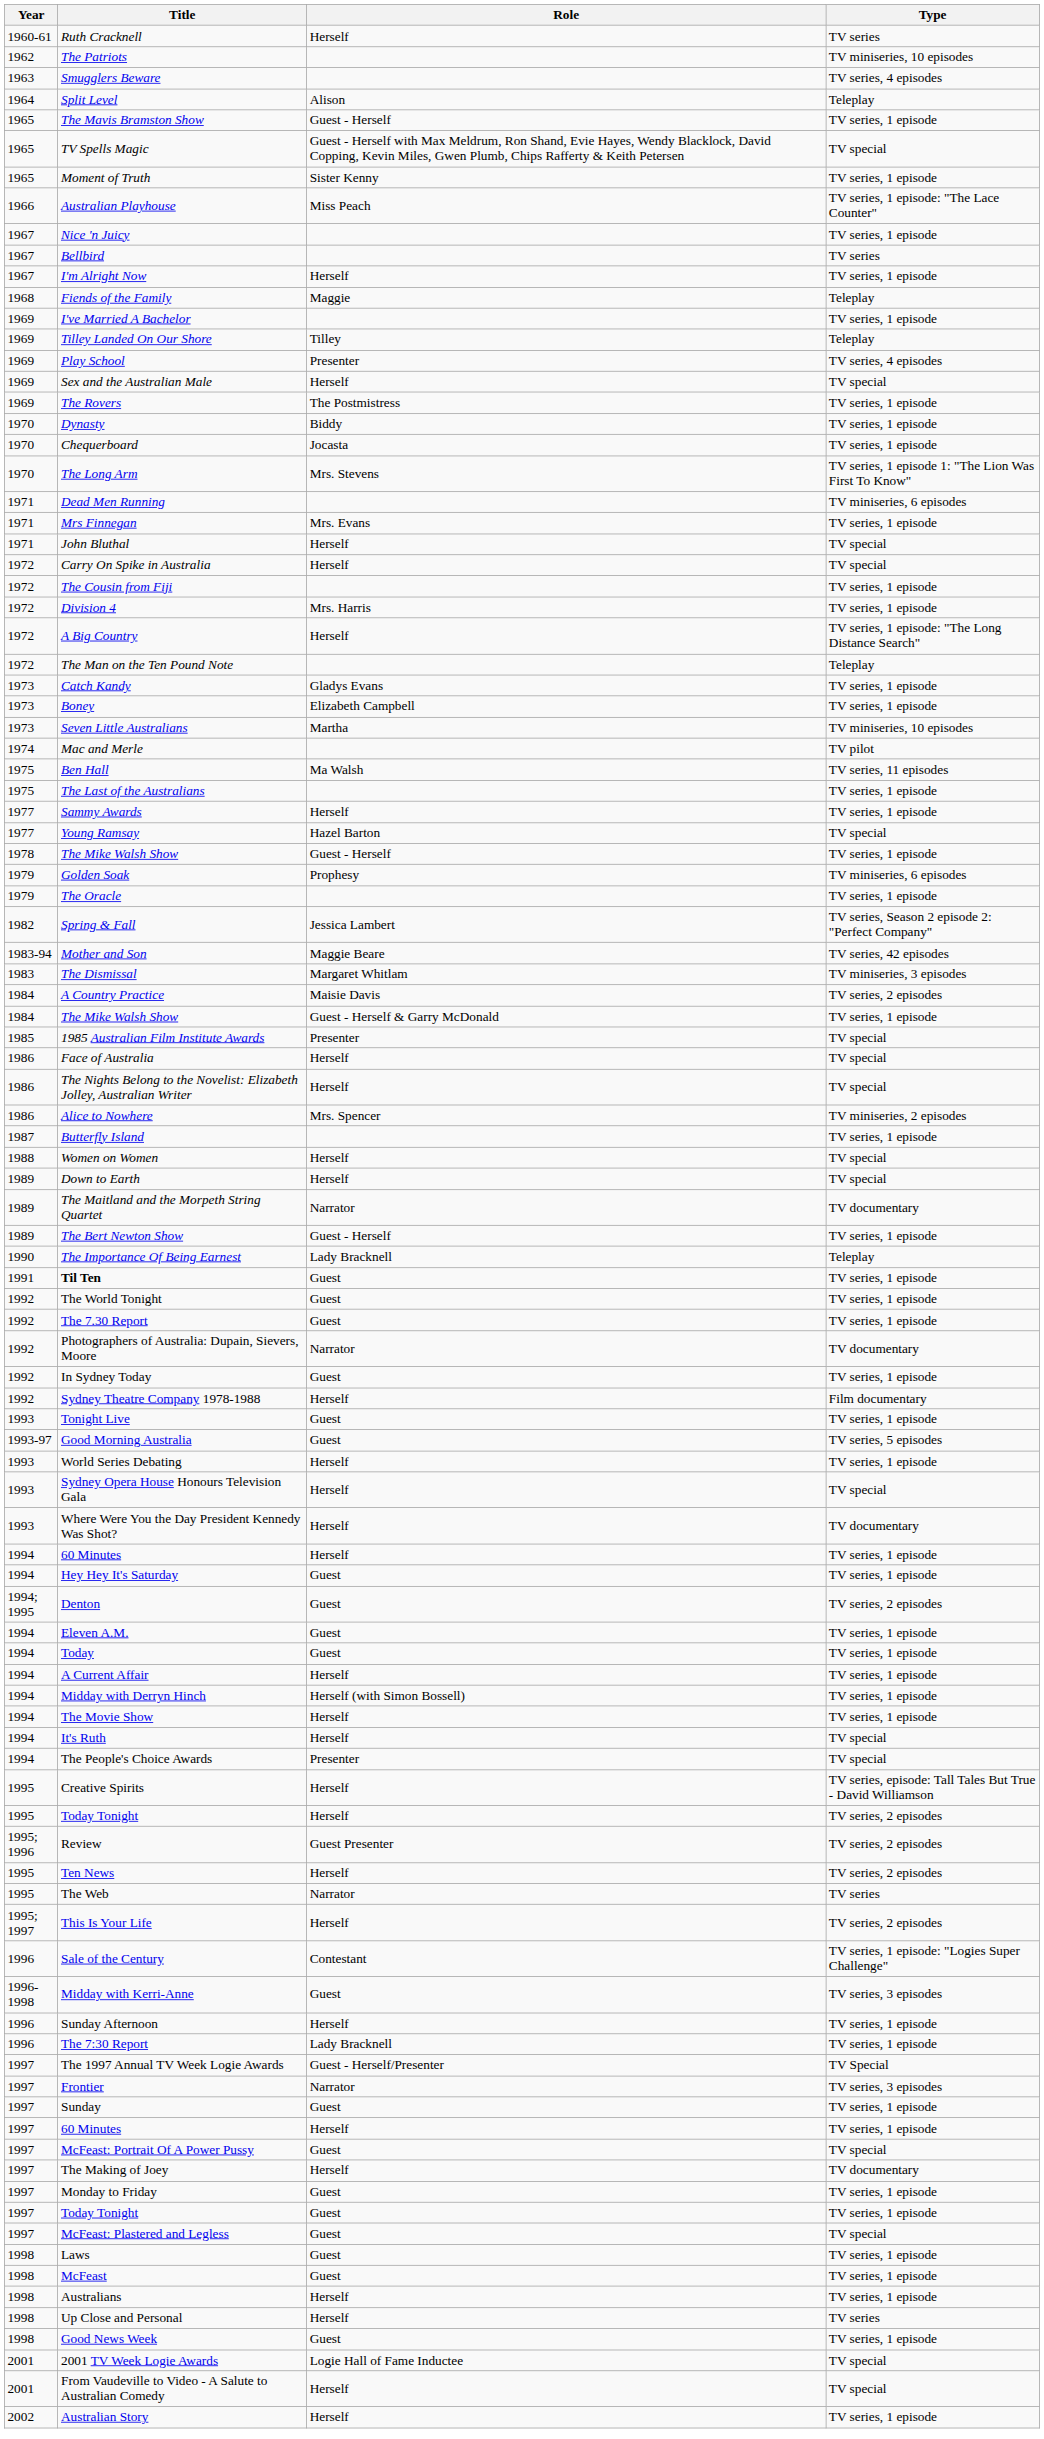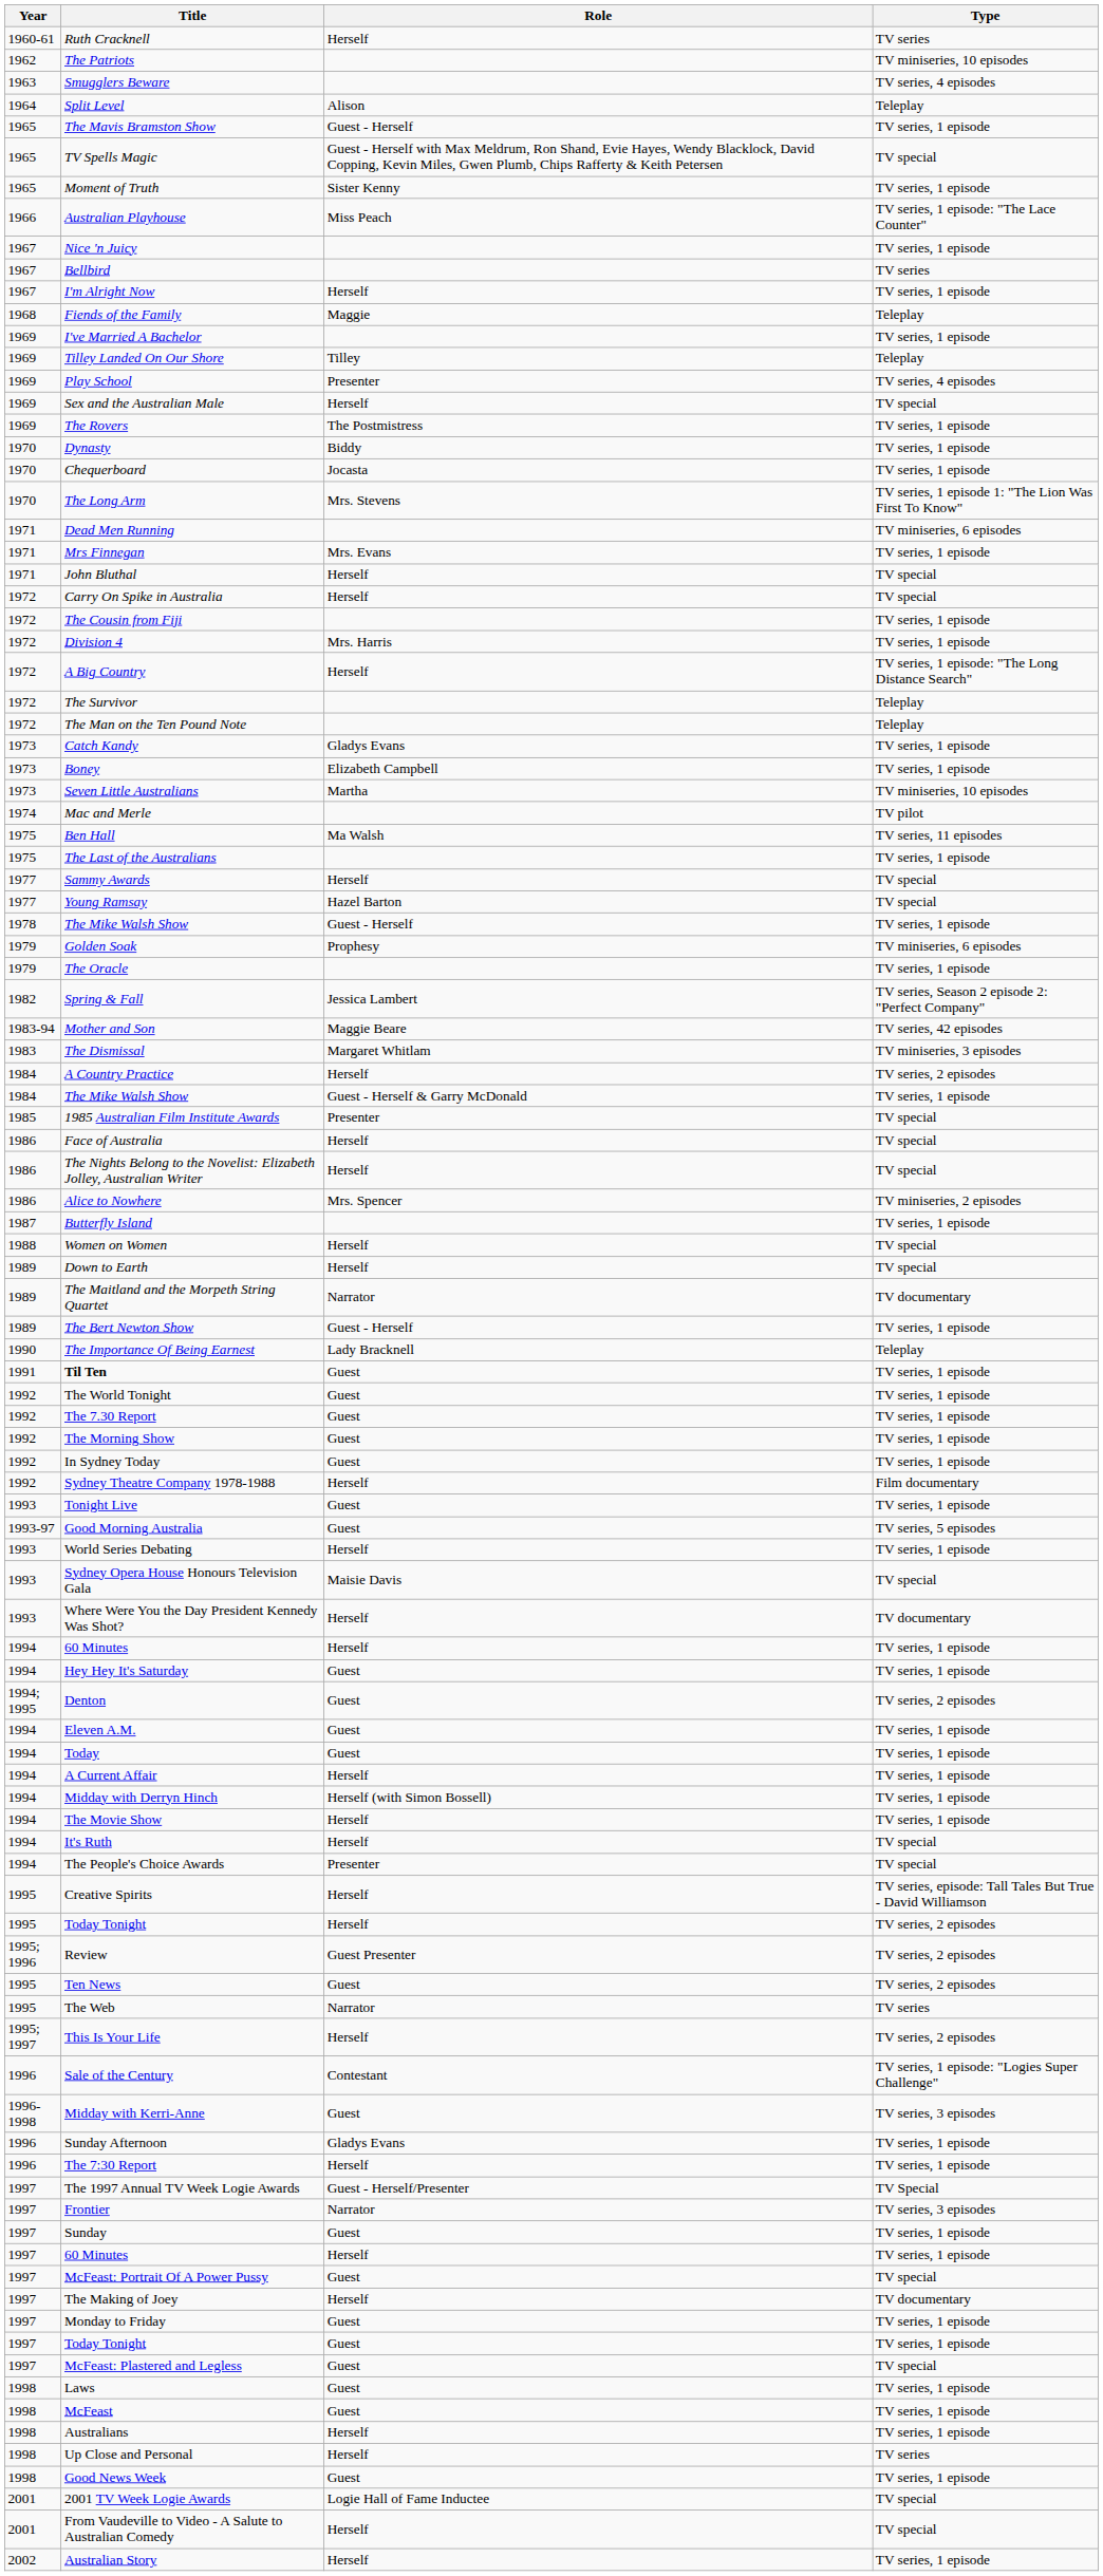+ row: 1972 | The Survivor | Teleplay
Sammy Awards | Type: TV series, 1 episode -> TV special
A Country Practice | Role: Maisie Davis -> Herself
+ row: 1992 | The Morning Show | Guest | TV series, 1 episode
- row: 1992 | Photographers of Australia: Dupain, Sievers, Moore | Narrator | TV documentary
Sydney Opera House Honours Television Gala | Role: Herself -> Maisie Davis
Ten News | Role: Herself -> Guest
Sunday Afternoon | Role: Herself -> Gladys Evans
The 7:30 Report | Role: Lady Bracknell -> Herself
